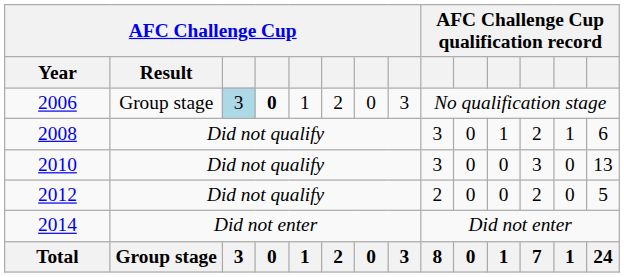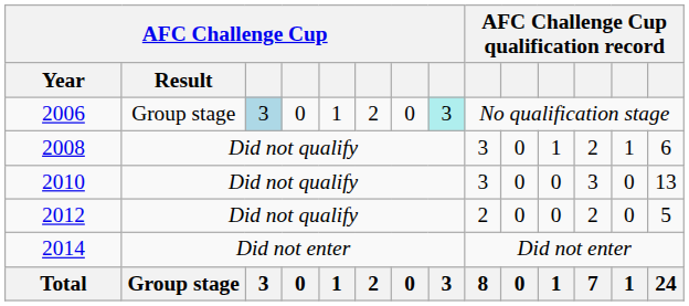2006 | column 4: bold -> normal
2006 | column 8: no background -> paleturquoise background
